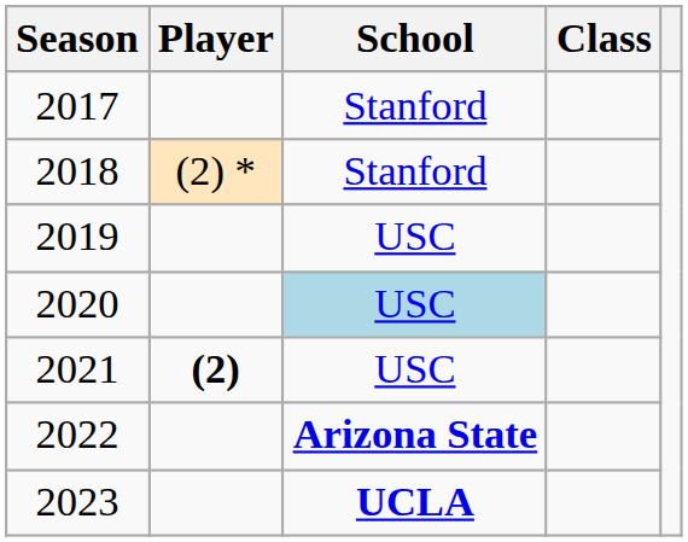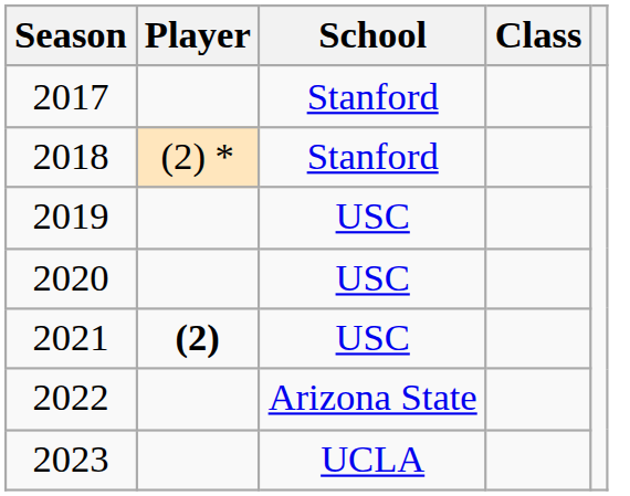2020 | School: lightblue background -> no background
2022 | School: bold -> normal
2023 | School: bold -> normal
